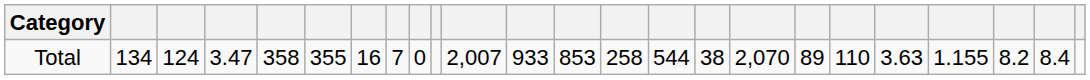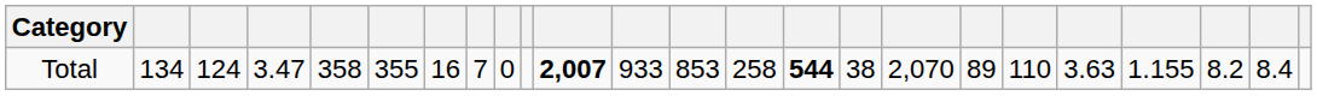row 2 | column 11: normal -> bold
row 2 | column 15: normal -> bold
